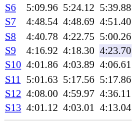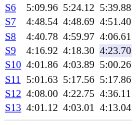S8 | column 3: 4:22.75 -> 4:59.97
S8 | column 4: 5:00.26 -> 4:06.61
S10 | column 4: 4:06.61 -> 5:00.26
S12 | column 3: 4:59.97 -> 4:22.75
